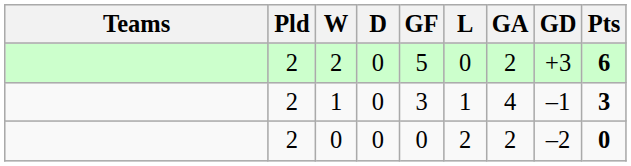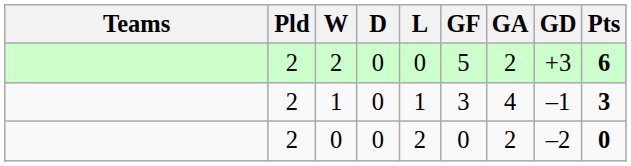columns swapped: L <-> GF
